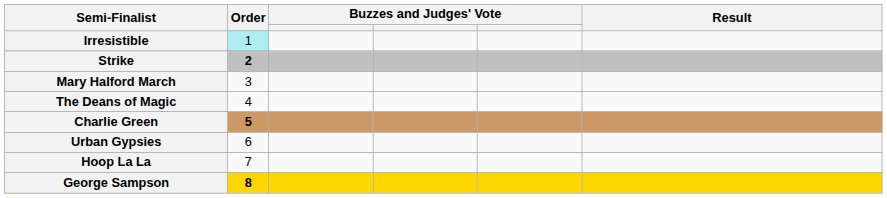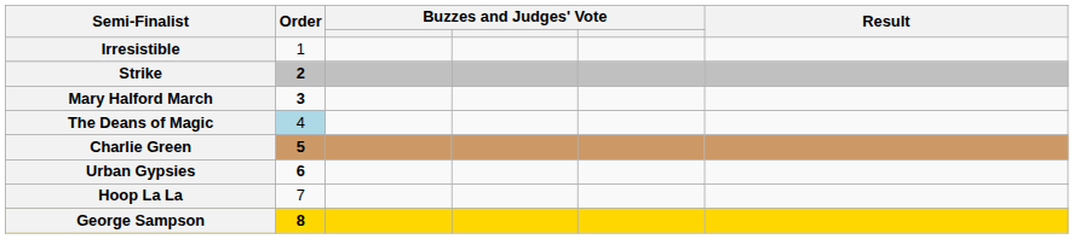Irresistible | Order: paleturquoise background -> no background
Mary Halford March | Order: normal -> bold
The Deans of Magic | Order: no background -> lightblue background
Urban Gypsies | Order: normal -> bold
